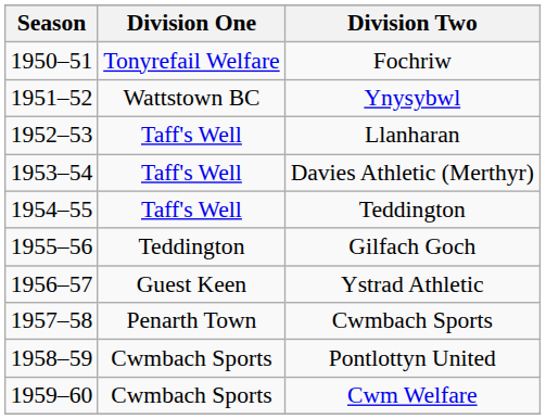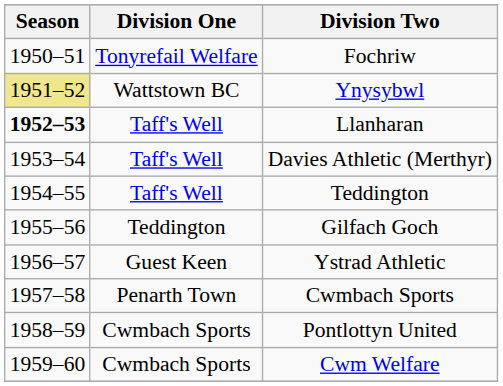Ynysybwl | Season: no background -> khaki background
Llanharan | Season: normal -> bold
